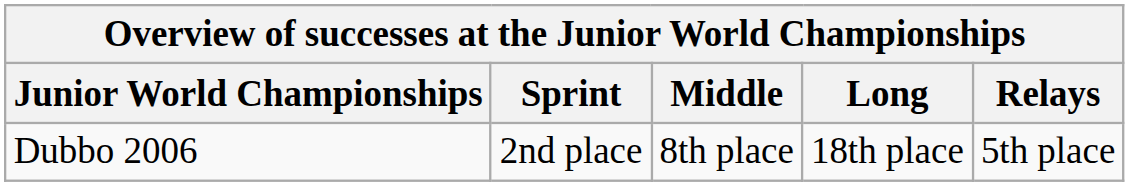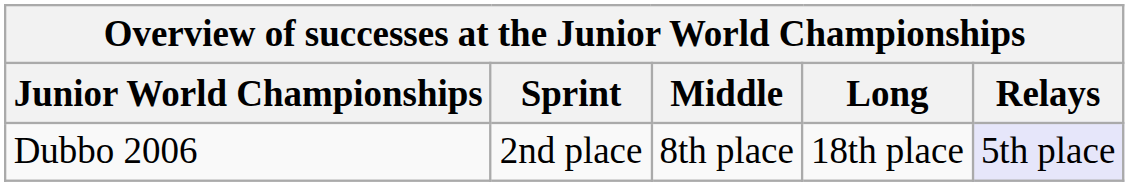Dubbo 2006 | Relays: no background -> lavender background
